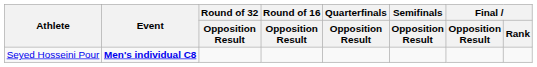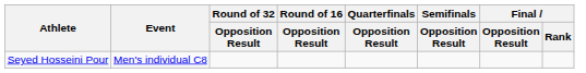Seyed Hosseini Pour | Event: bold -> normal
